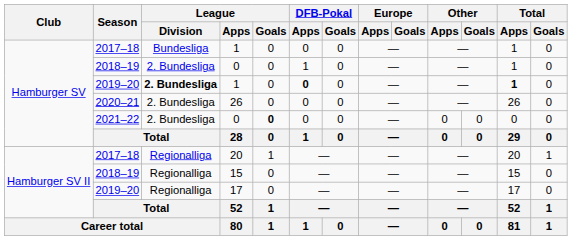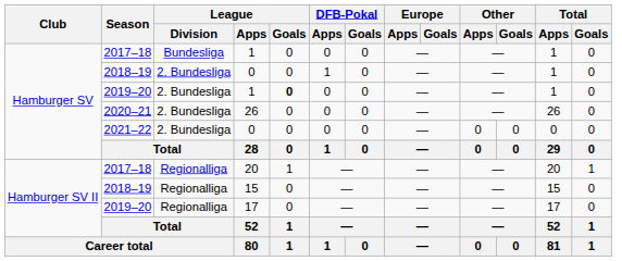2019–20 / 1 | League / Division: bold -> normal
2019–20 / 1 | League / Goals: normal -> bold
2019–20 / 1 | DFB-Pokal / Apps: bold -> normal
2019–20 / 1 | Total / Apps: bold -> normal
2021–22 / 0 | League / Goals: bold -> normal
